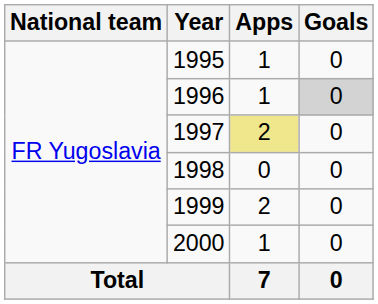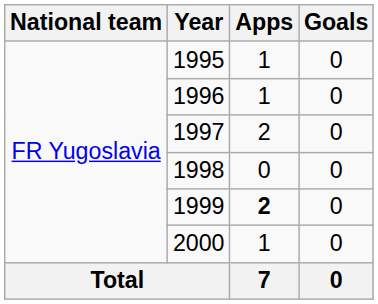1996 | Goals: lightgrey background -> no background
1997 | Apps: khaki background -> no background
1999 | Apps: normal -> bold
